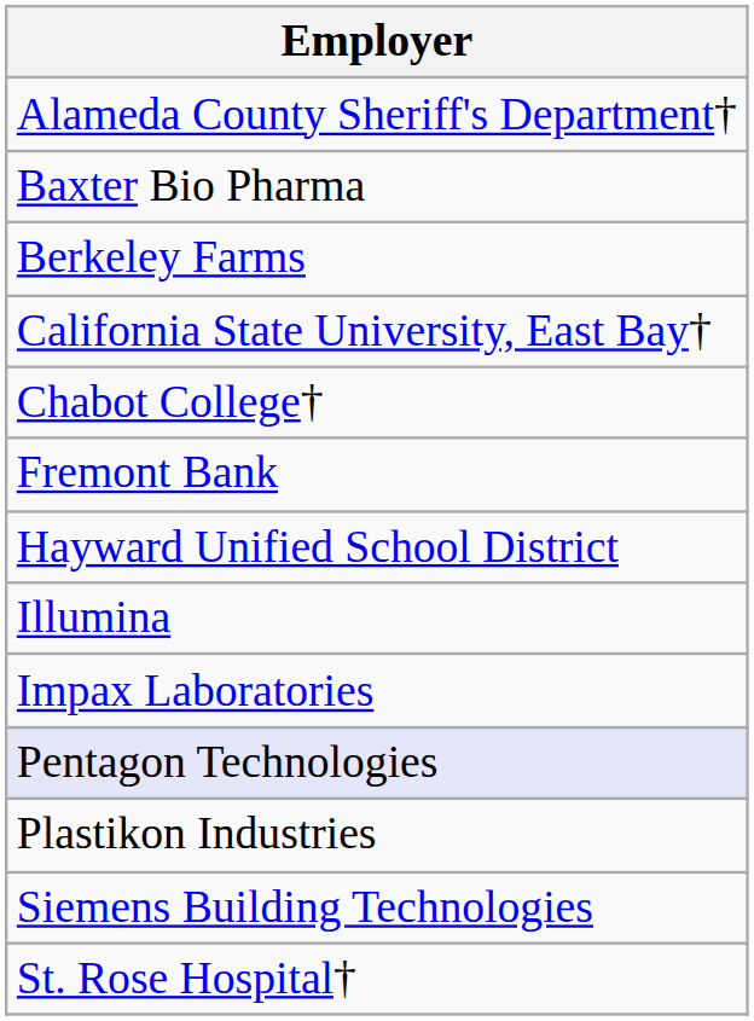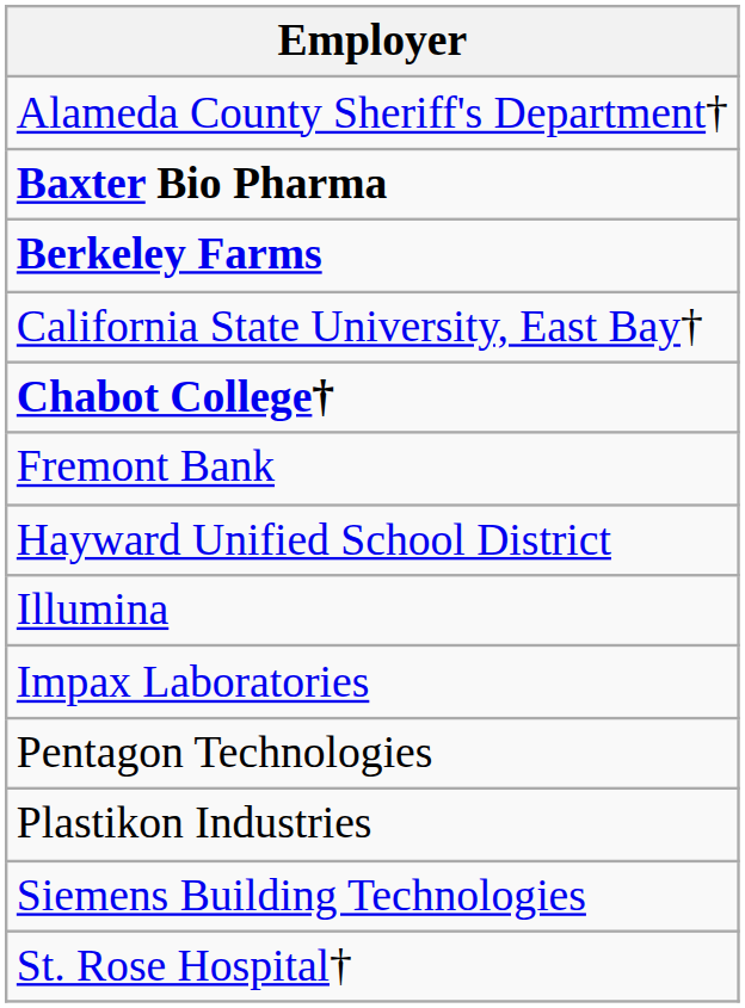row 3 | column 1: normal -> bold
row 4 | column 1: normal -> bold
row 6 | column 1: normal -> bold
row 11 | column 1: lavender background -> no background
